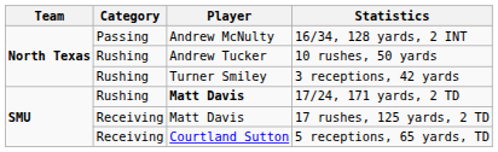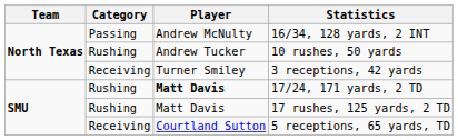3 receptions, 42 yards | Category: Rushing -> Receiving
17 rushes, 125 yards, 2 TD | Category: Receiving -> Rushing
